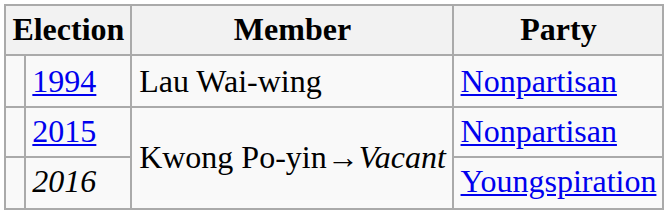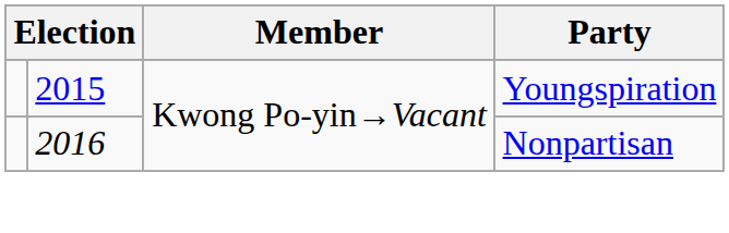- row: 1994 | Lau Wai-wing | Nonpartisan
2015 | Party: Nonpartisan -> Youngspiration
2016 | Party: Youngspiration -> Nonpartisan
